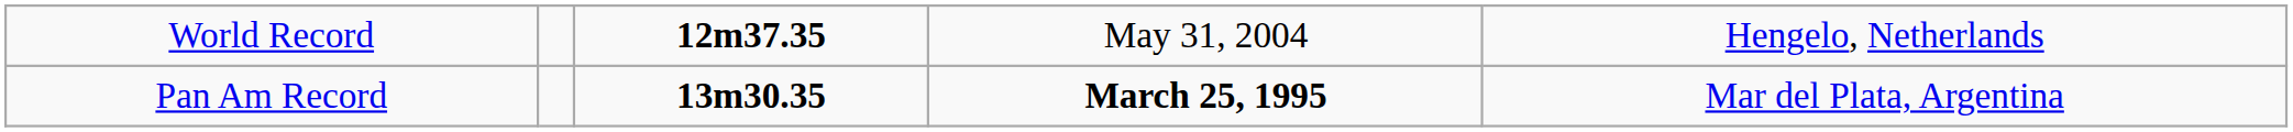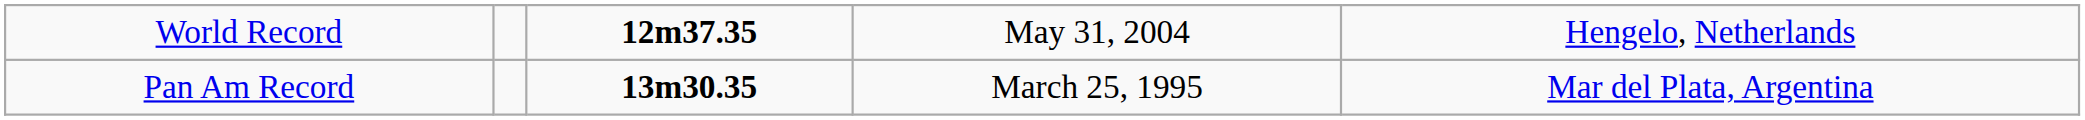Pan Am Record | column 4: bold -> normal
